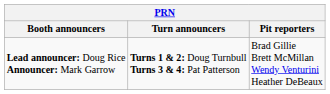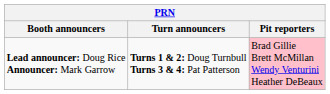Lead announcer: Doug Rice Announcer: Mark Garrow | Pit reporters: no background -> pink background
